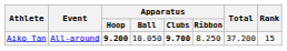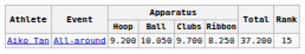row 3 | Apparatus / Hoop: bold -> normal
row 3 | Apparatus / Clubs: bold -> normal
